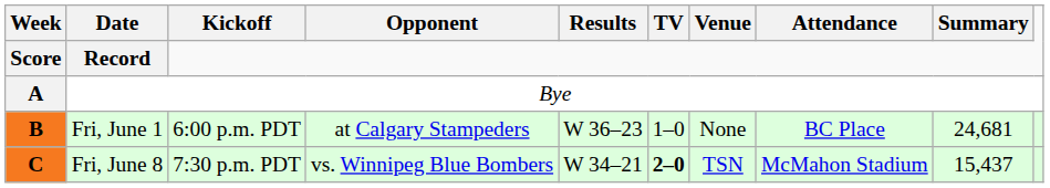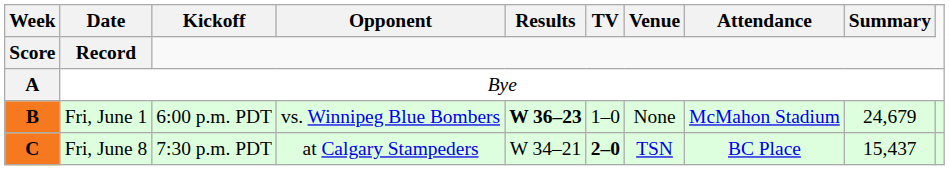B | Opponent: at Calgary Stampeders -> vs. Winnipeg Blue Bombers
B | Results: normal -> bold
B | Attendance: BC Place -> McMahon Stadium
B | Summary: 24,681 -> 24,679
C | Opponent: vs. Winnipeg Blue Bombers -> at Calgary Stampeders
C | Attendance: McMahon Stadium -> BC Place
